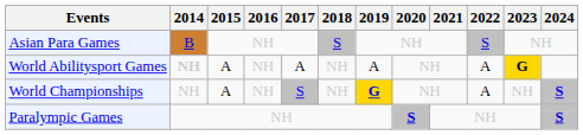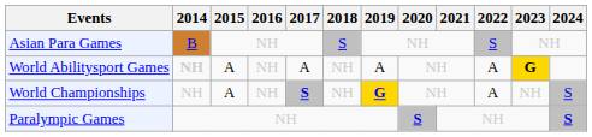World Championships | 2017: normal -> bold
World Championships | 2024: bold -> normal
